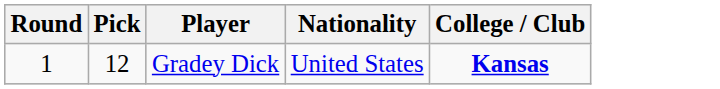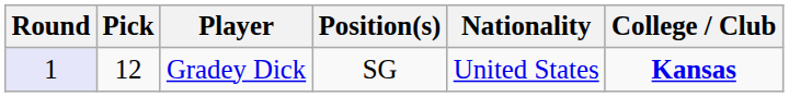+ column: Position(s) | SG
Gradey Dick | Round: no background -> lavender background
